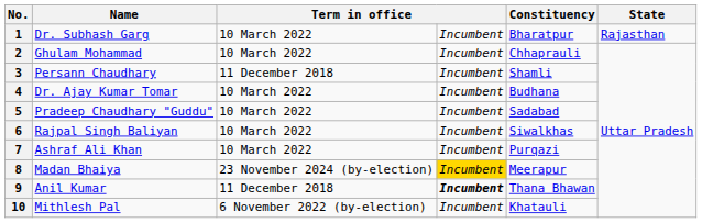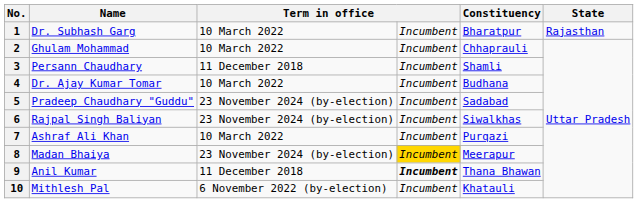5 | column 3: 10 March 2022 -> 23 November 2024 (by-election)
6 | column 3: 10 March 2022 -> 23 November 2024 (by-election)
